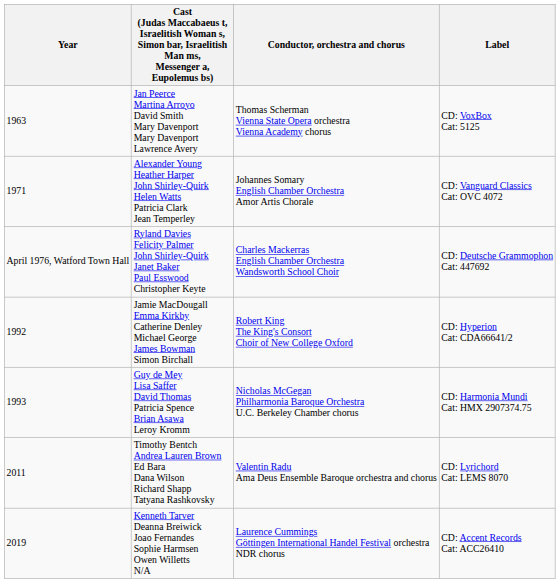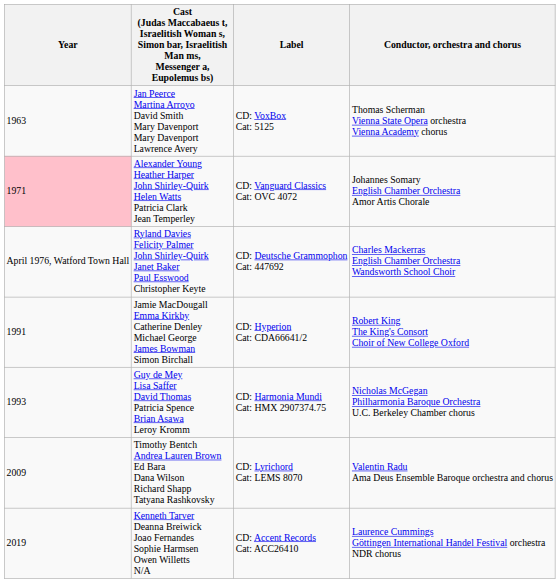columns swapped: Conductor, orchestra and chorus <-> Label
row 3 | Year: no background -> pink background
row 5 | Year: 1992 -> 1991
row 7 | Year: 2011 -> 2009
